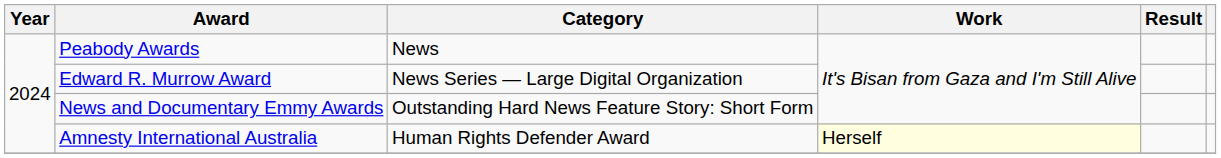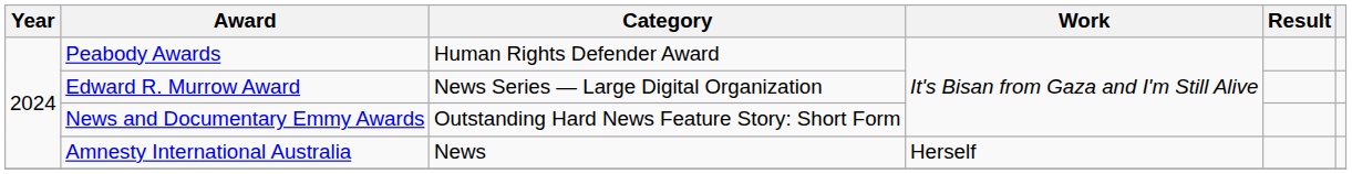Peabody Awards | Category: News -> Human Rights Defender Award
Amnesty International Australia | Category: Human Rights Defender Award -> News
Amnesty International Australia | Work: lightyellow background -> no background
